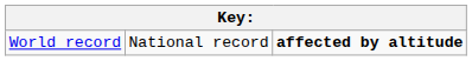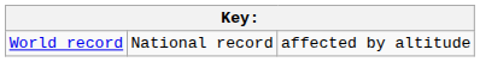World record | column 3: bold -> normal
